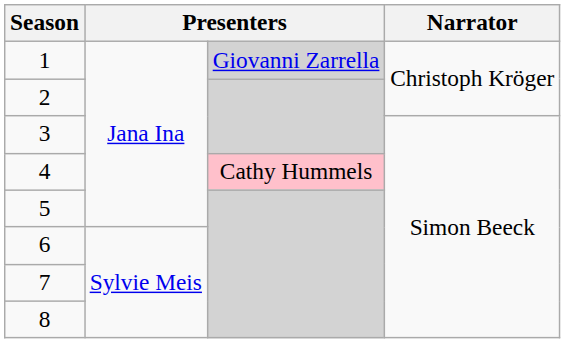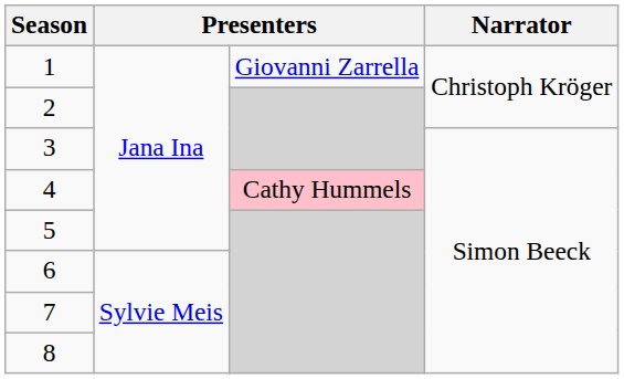1 | column 3: lightgrey background -> no background
